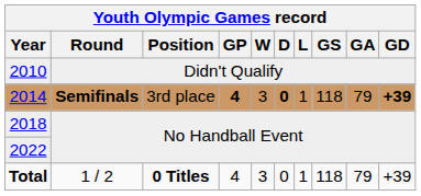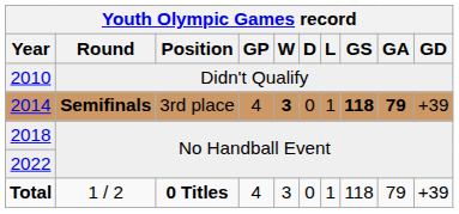2014 | Youth Olympic Games record / GP: bold -> normal
2014 | Youth Olympic Games record / W: normal -> bold
2014 | Youth Olympic Games record / D: bold -> normal
2014 | Youth Olympic Games record / GS: normal -> bold
2014 | Youth Olympic Games record / GA: normal -> bold
2014 | Youth Olympic Games record / GD: bold -> normal
